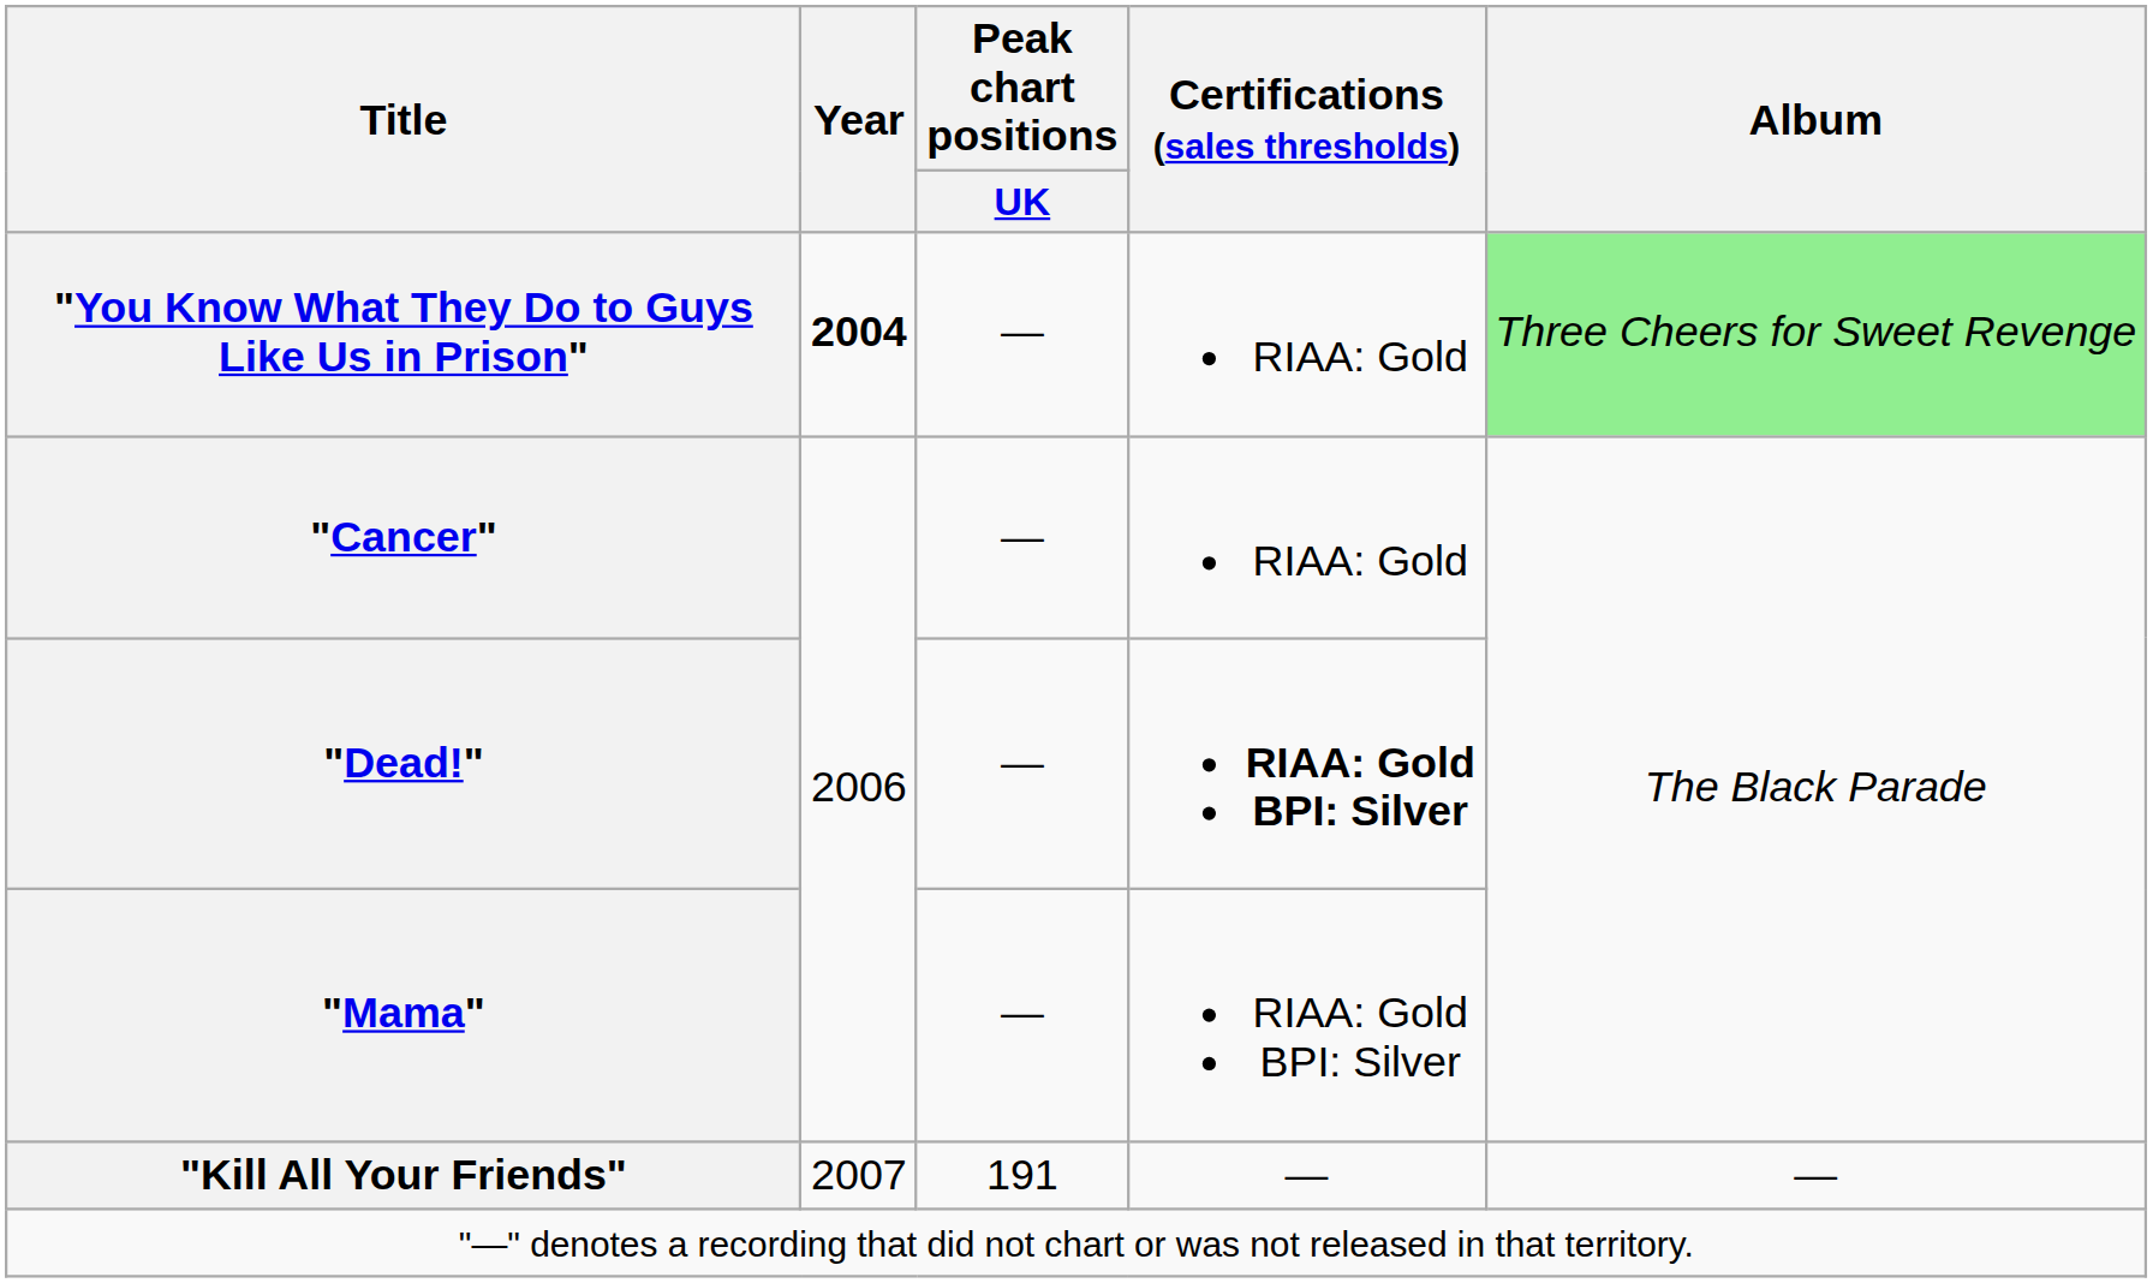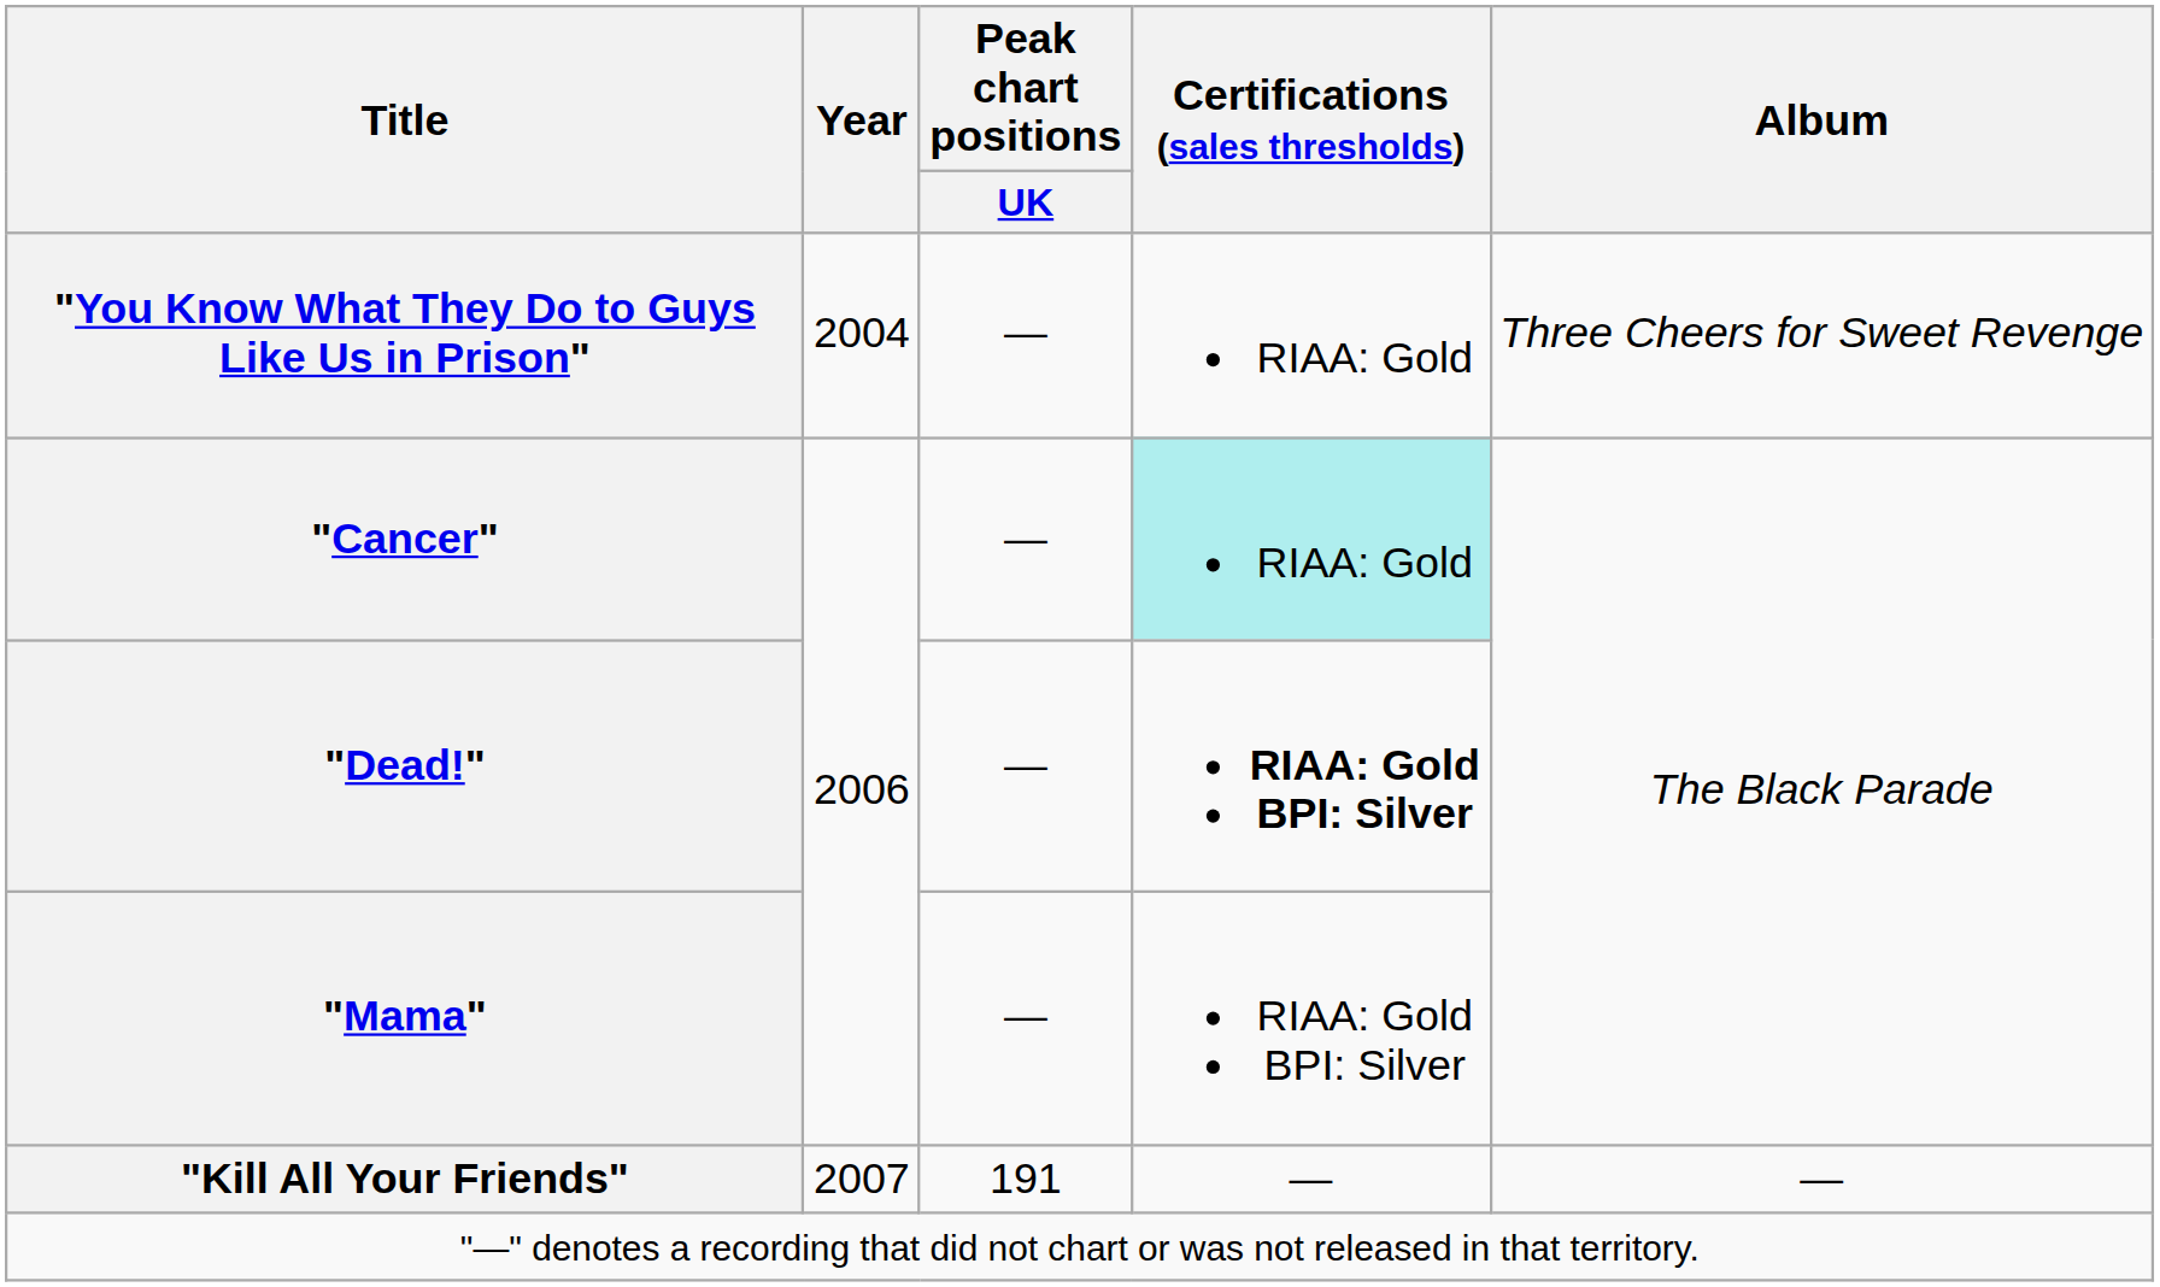"You Know What They Do to Guys Like Us in Prison" | Year: bold -> normal
"You Know What They Do to Guys Like Us in Prison" | Album: lightgreen background -> no background
"Cancer" | Certifications (sales thresholds): no background -> paleturquoise background
